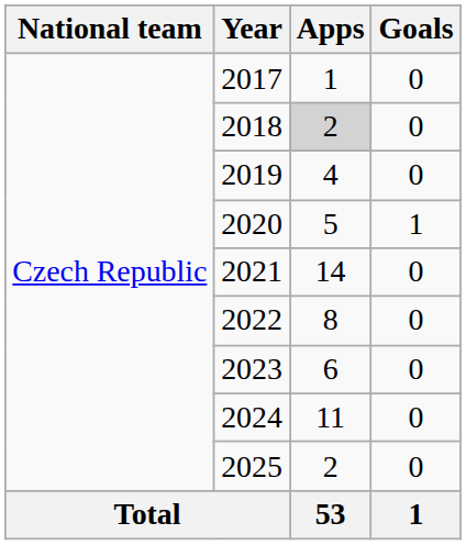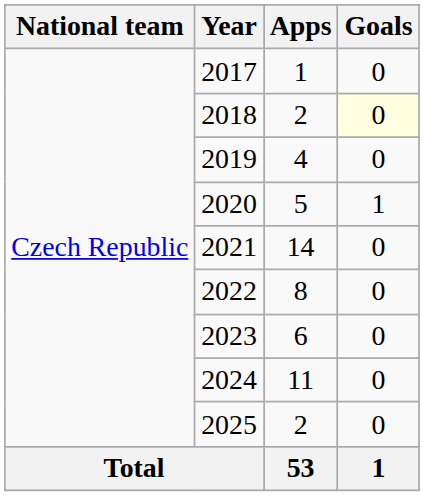2018 | Apps: lightgrey background -> no background
2018 | Goals: no background -> lightyellow background
